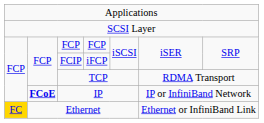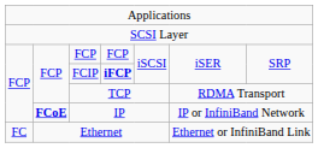FCIP | column 4: normal -> bold
Ethernet | column 1: gold background -> no background
